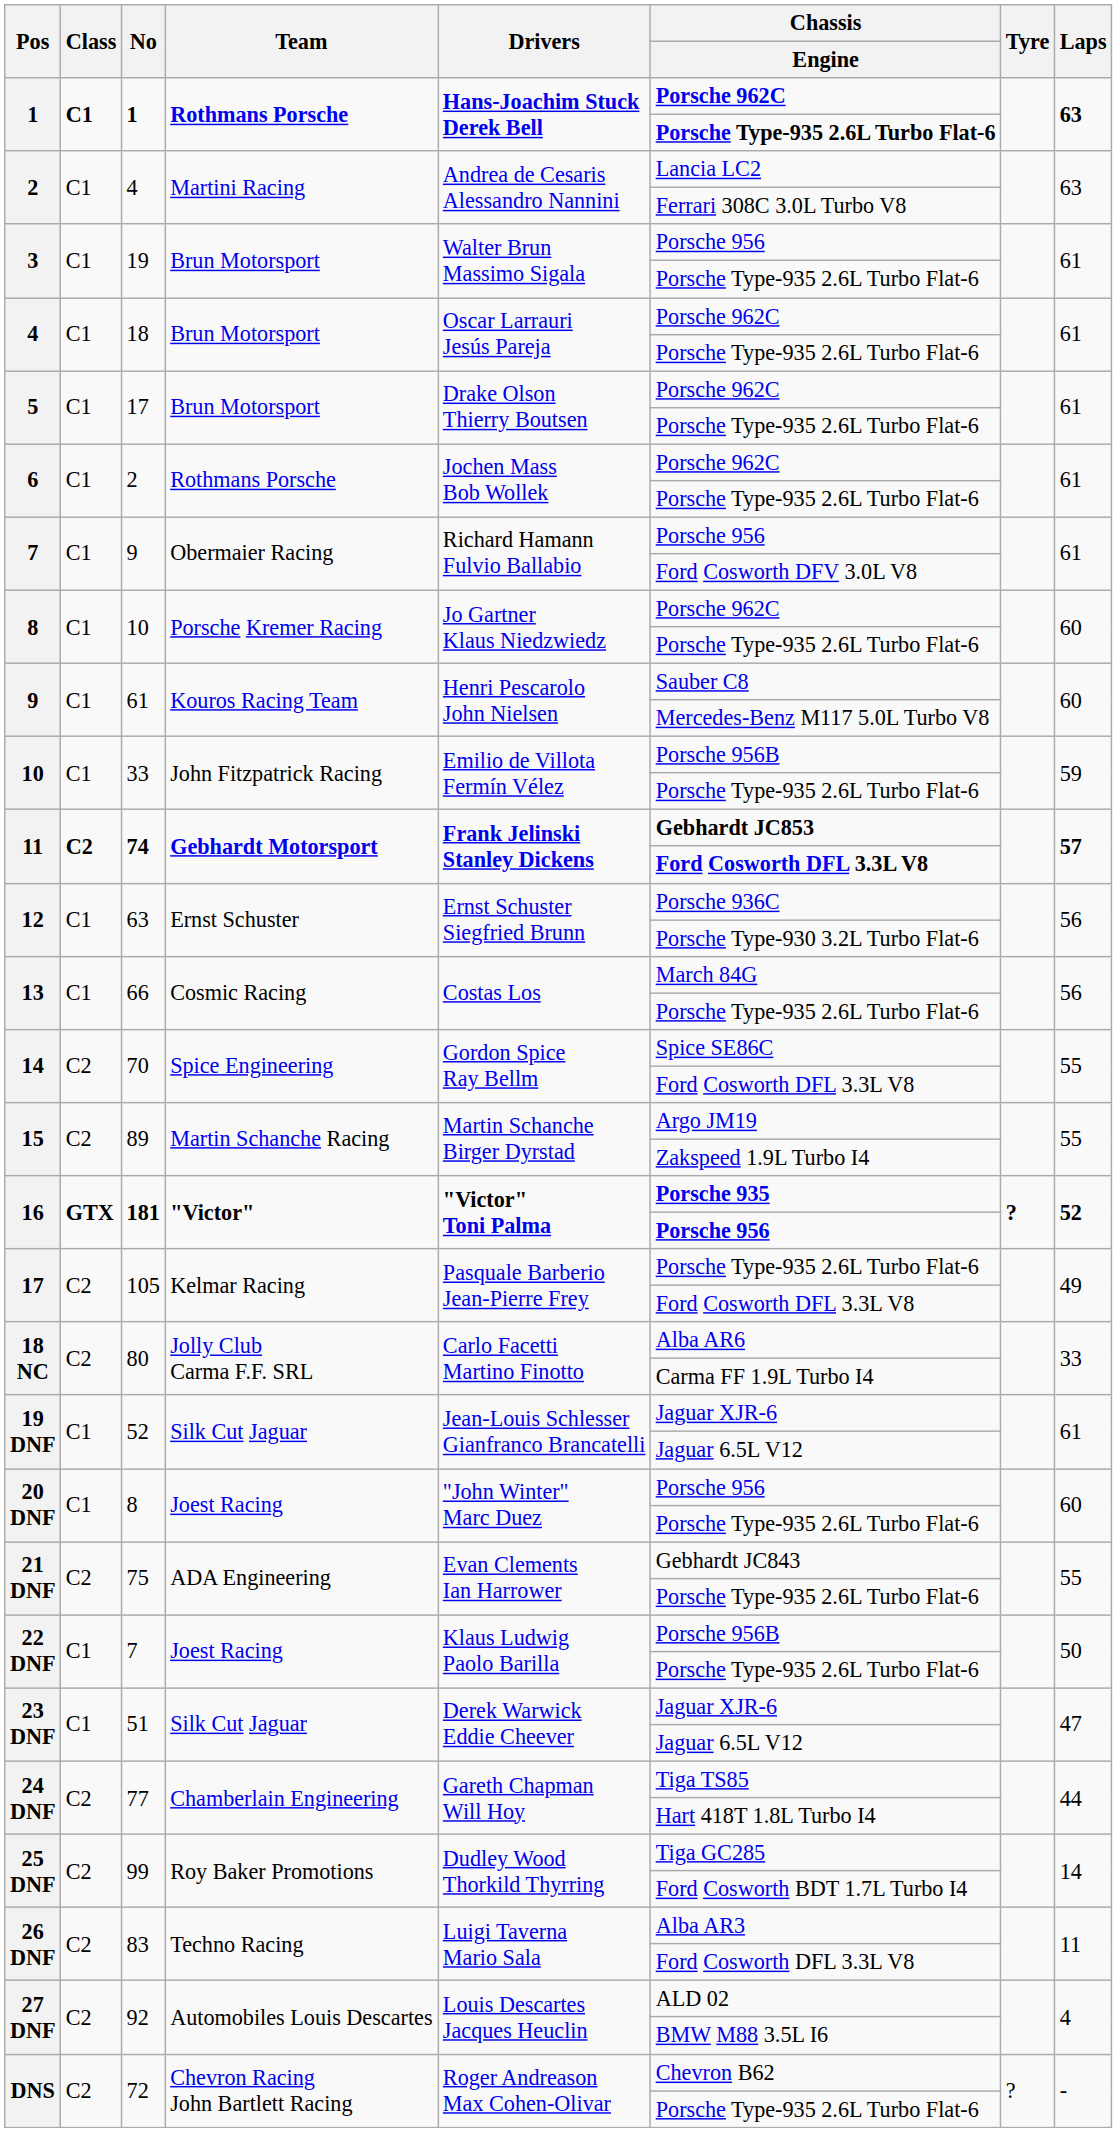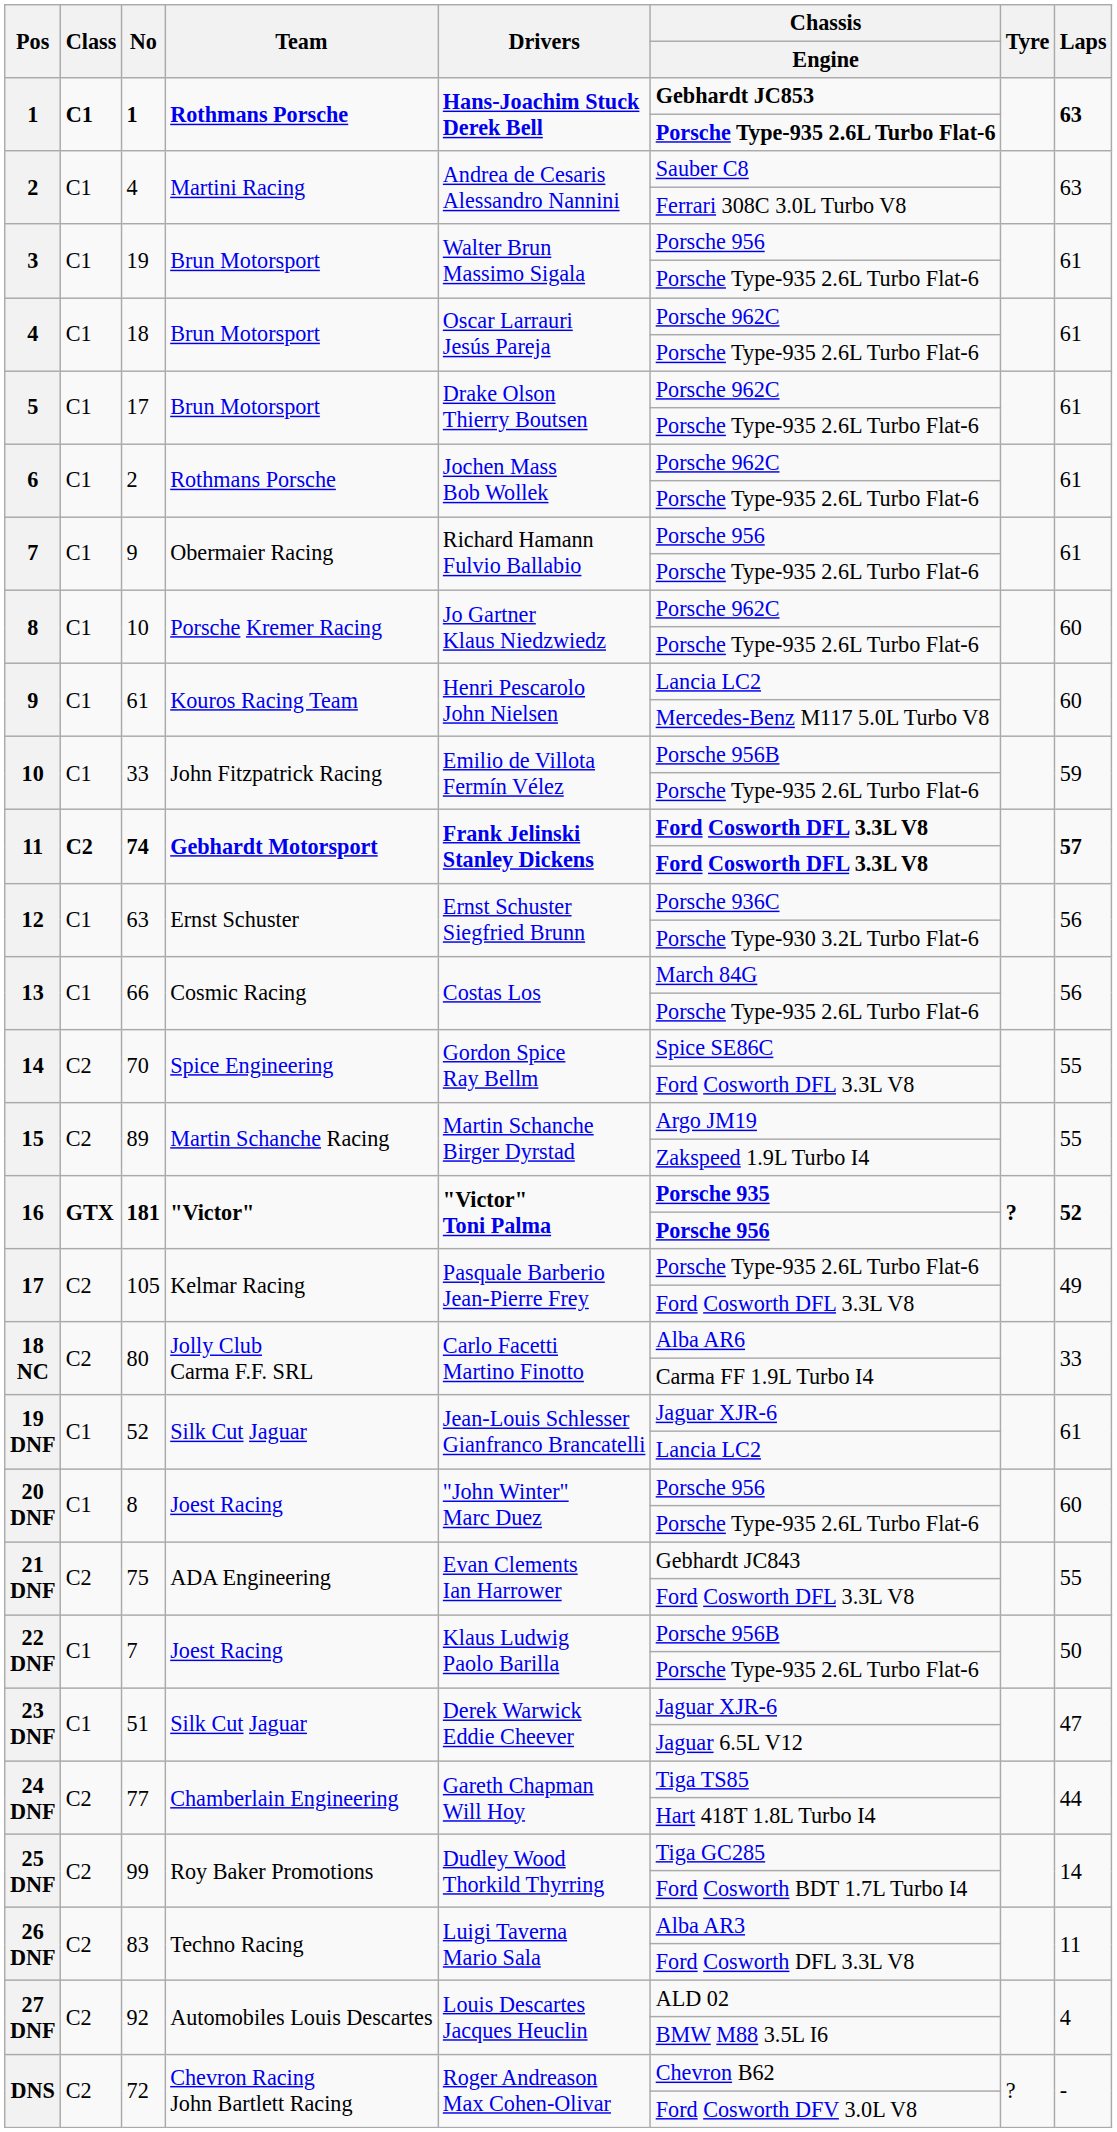row 3 | Chassis / Engine: Porsche 962C -> Gebhardt JC853
row 5 | Chassis / Engine: Lancia LC2 -> Sauber C8
row 16 | Chassis / Engine: Ford Cosworth DFV 3.0L V8 -> Porsche Type-935 2.6L Turbo Flat-6
row 19 | Chassis / Engine: Sauber C8 -> Lancia LC2
row 23 | Chassis / Engine: Gebhardt JC853 -> Ford Cosworth DFL 3.3L V8
row 40 | Chassis / Engine: Jaguar 6.5L V12 -> Lancia LC2
row 44 | Chassis / Engine: Porsche Type-935 2.6L Turbo Flat-6 -> Ford Cosworth DFL 3.3L V8
row 58 | Chassis / Engine: Porsche Type-935 2.6L Turbo Flat-6 -> Ford Cosworth DFV 3.0L V8
